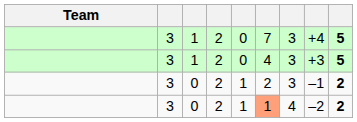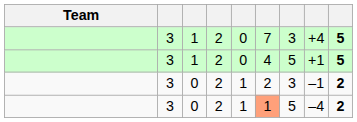row 3 | column 7: 3 -> 5
row 3 | column 8: +3 -> +1
row 5 | column 7: 4 -> 5
row 5 | column 8: –2 -> –4
